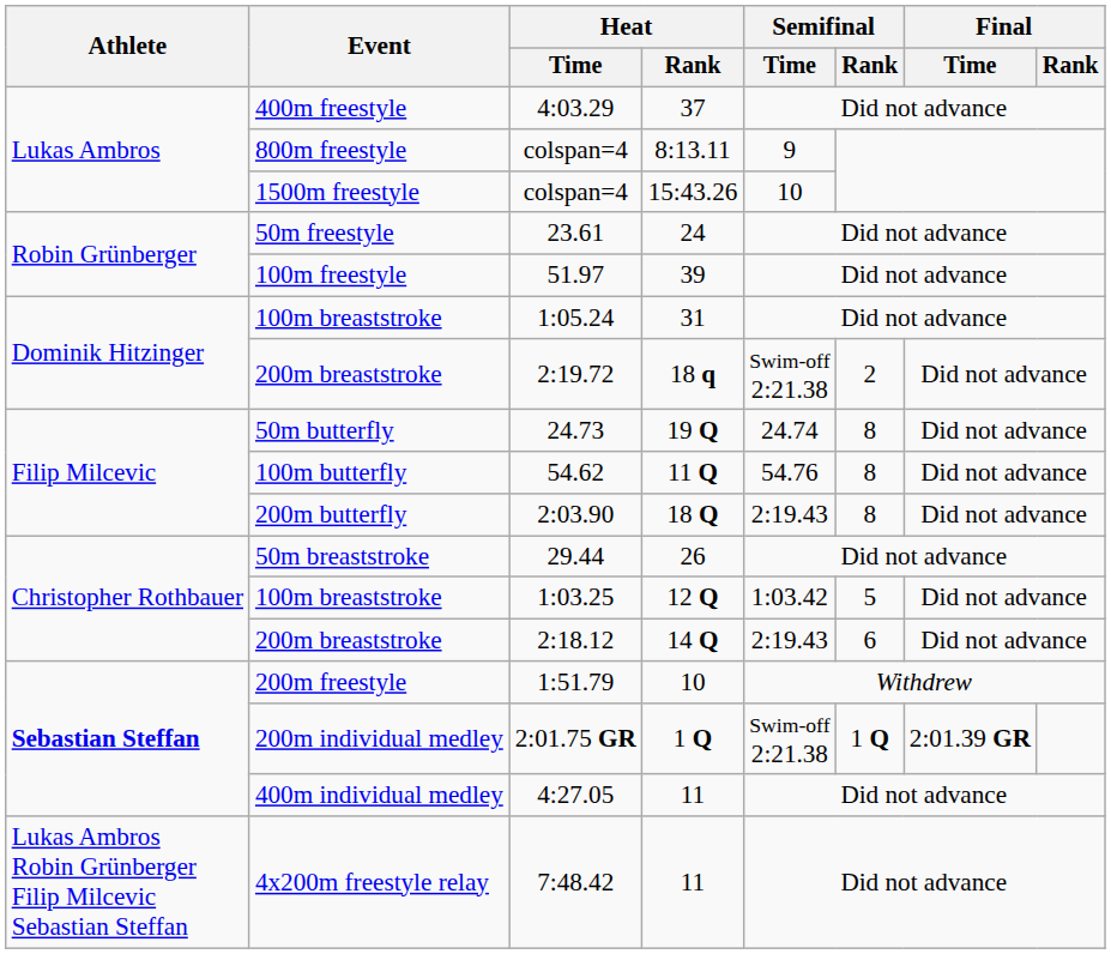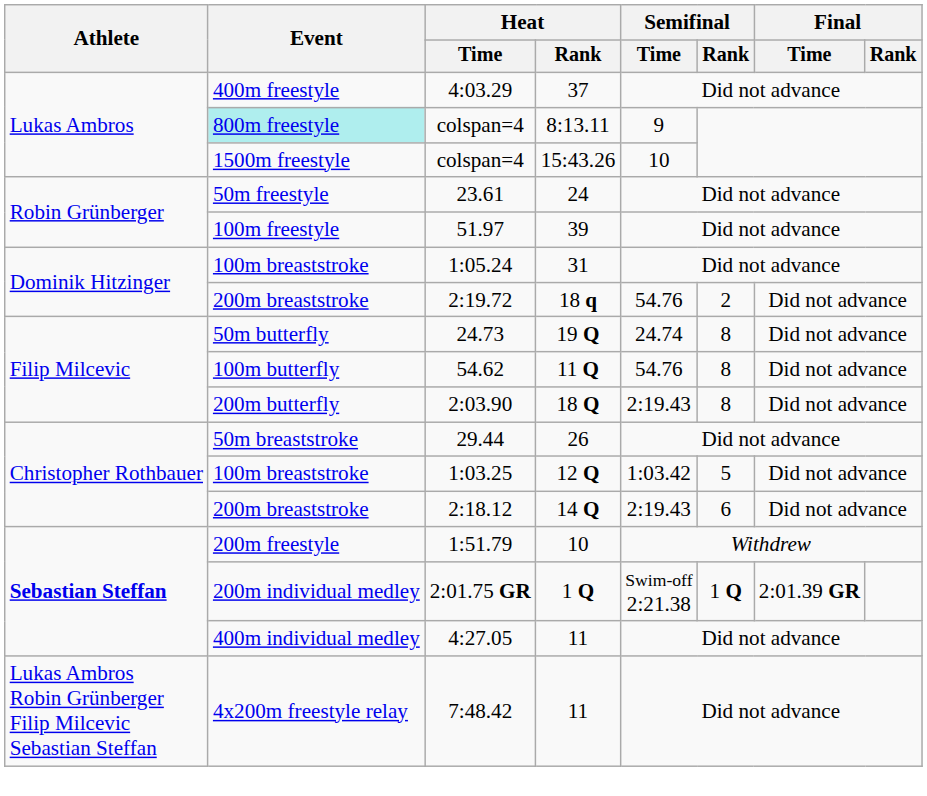colspan=4 / 8:13.11 | Event: no background -> paleturquoise background
2:19.72 | Semifinal / Time: Swim-off 2:21.38 -> 54.76
